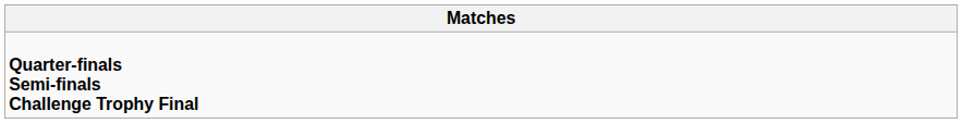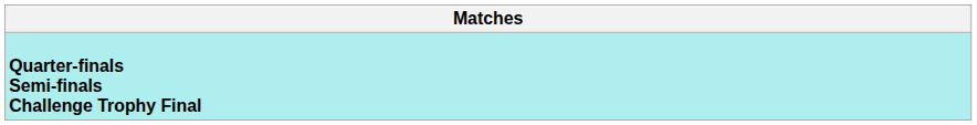row 2 | column 1: no background -> paleturquoise background
